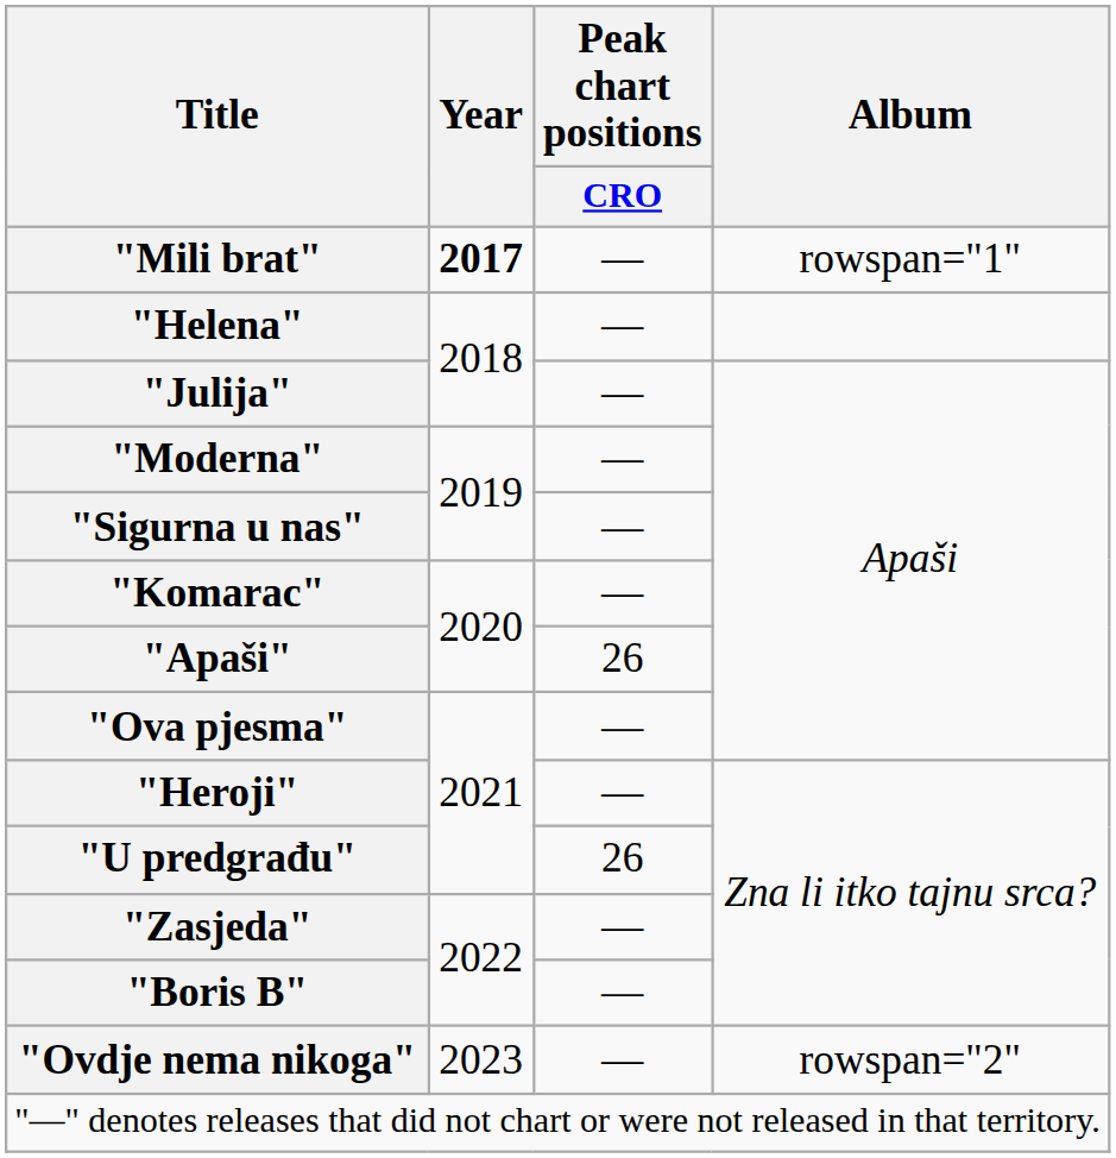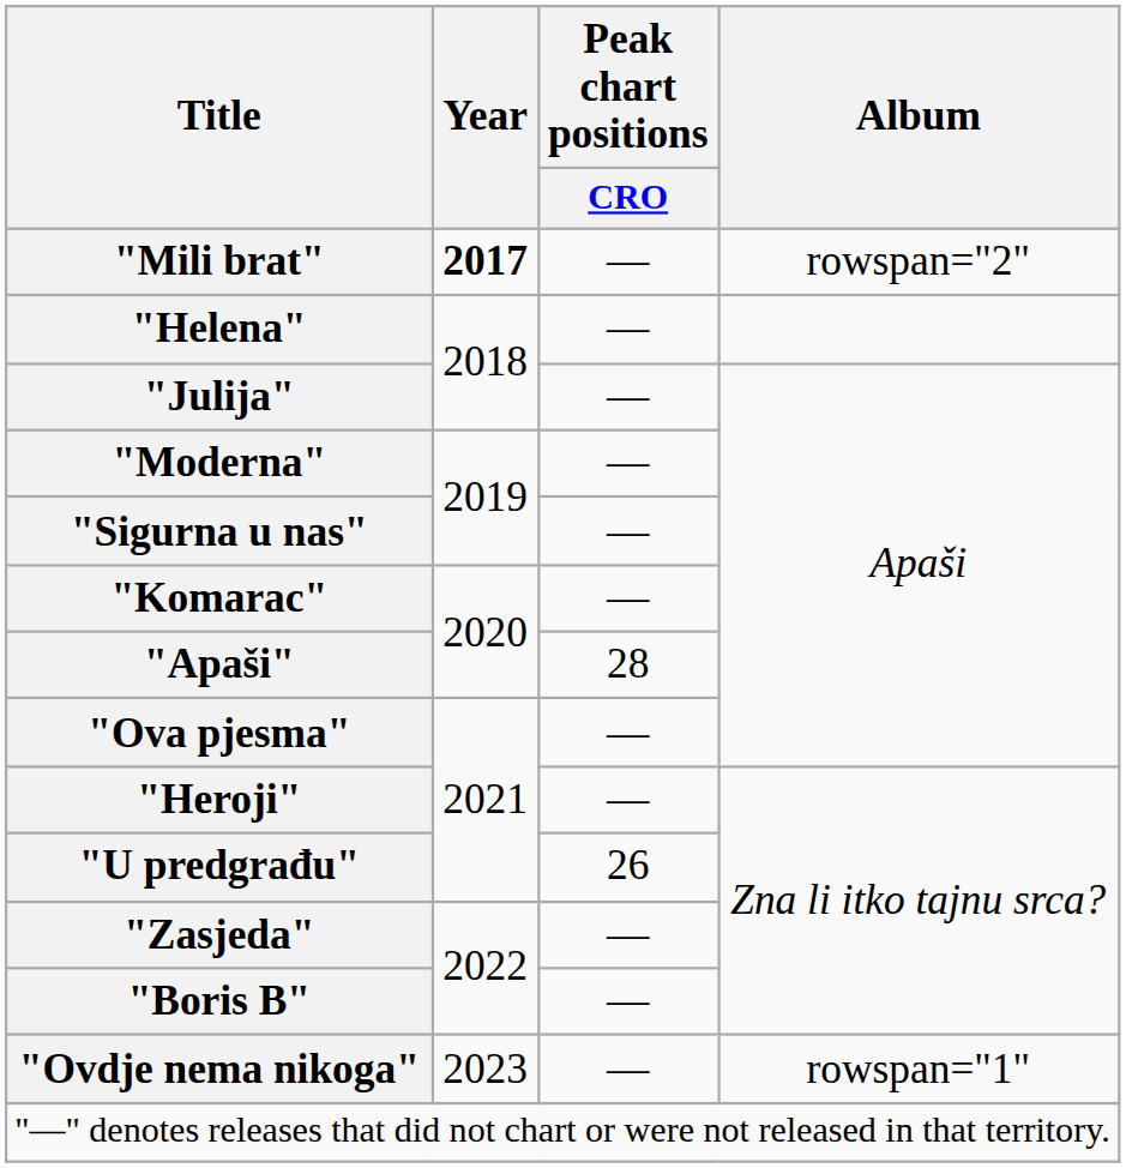"Mili brat" | Album: rowspan="1" -> rowspan="2"
"Apaši" | Peak chart positions / CRO: 26 -> 28
"Ovdje nema nikoga" | Album: rowspan="2" -> rowspan="1"
